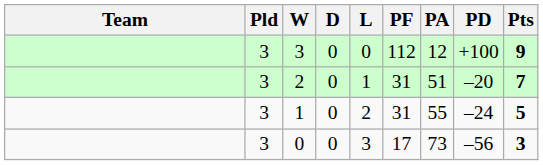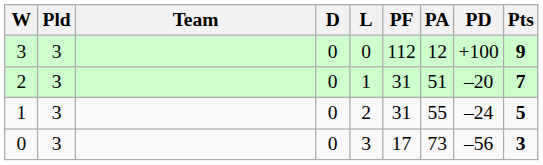columns swapped: Team <-> W
